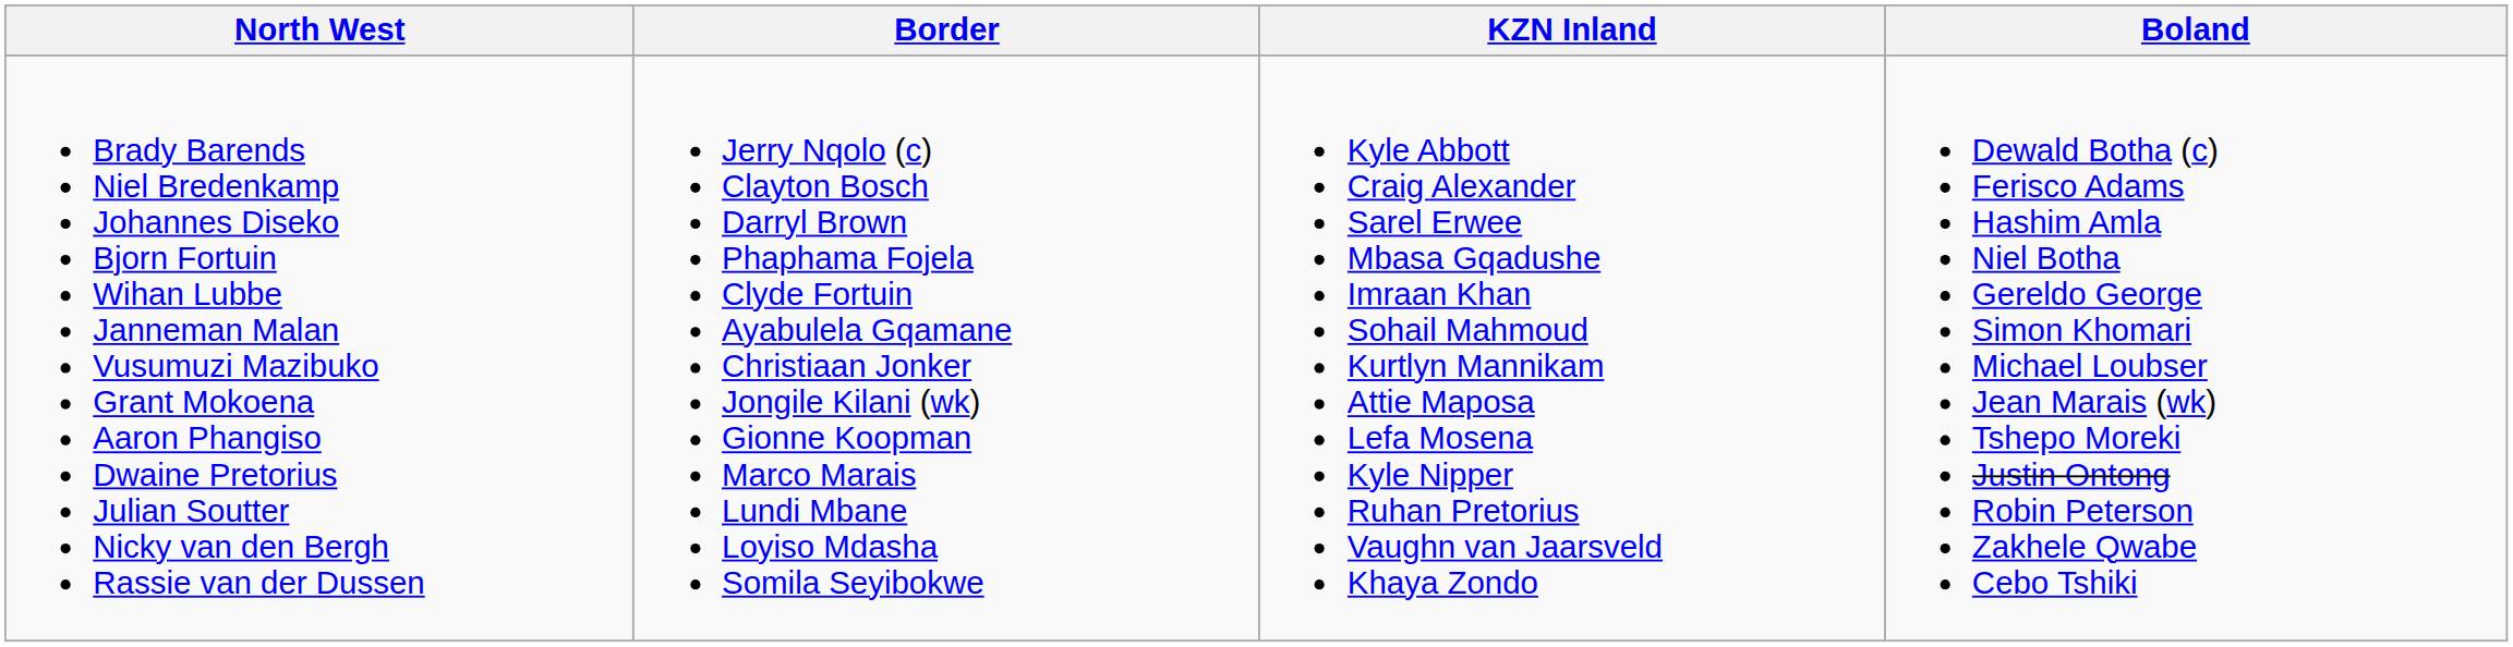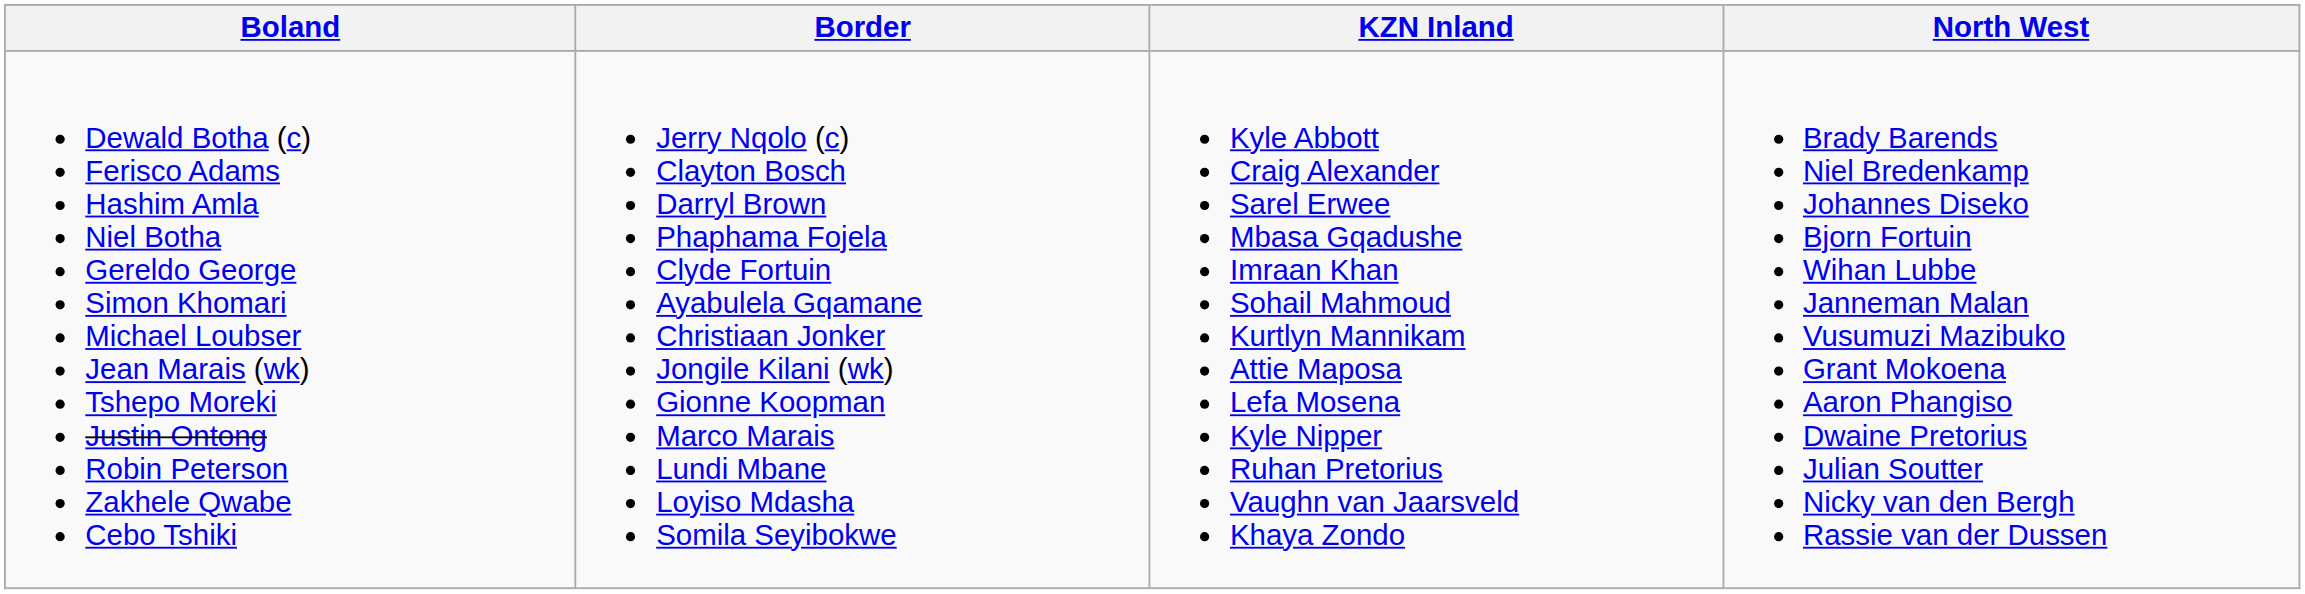columns swapped: Boland <-> North West
